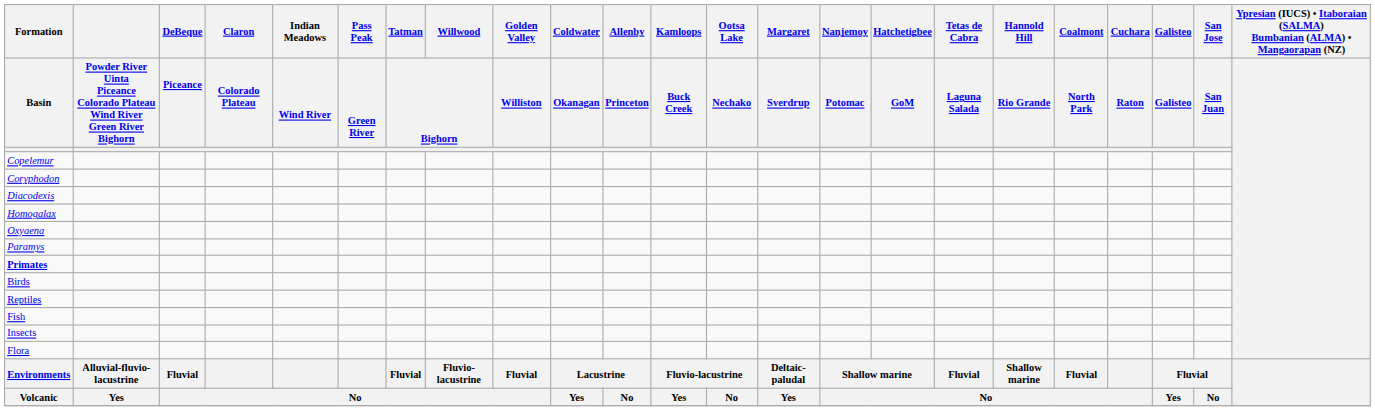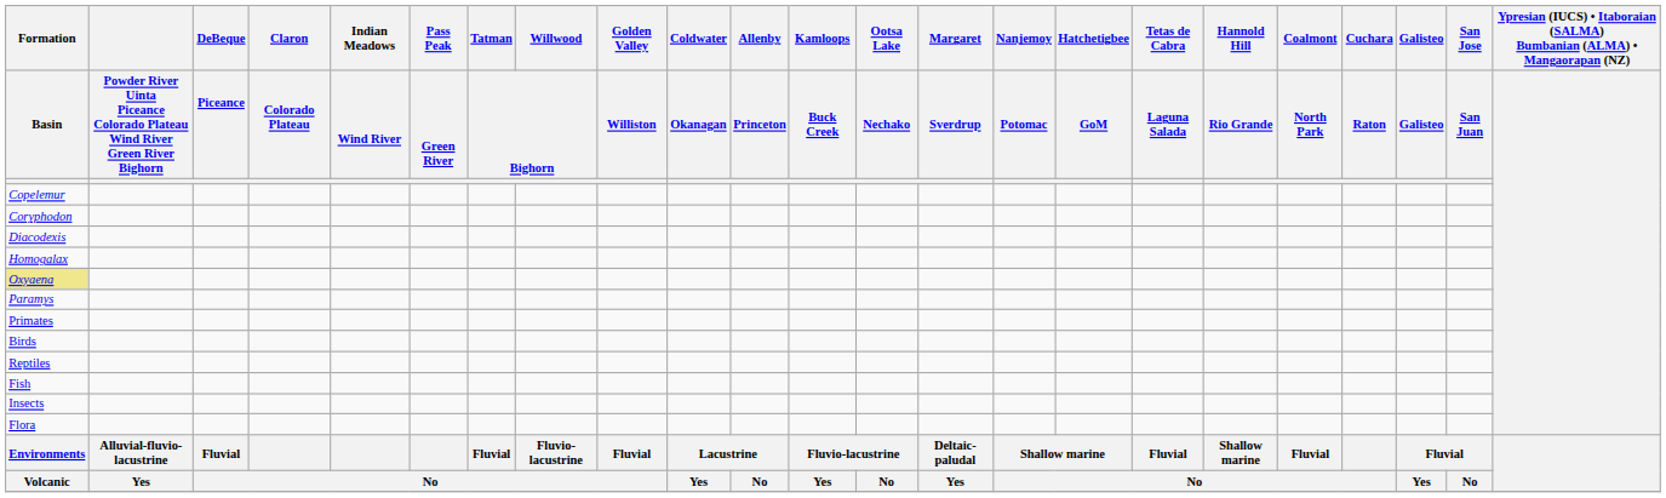Oxyaena | Formation / Basin: no background -> khaki background
Primates | Formation / Basin: bold -> normal
